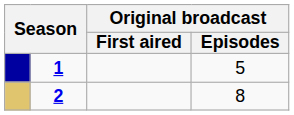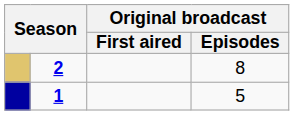rows swapped: 1 <-> 2
